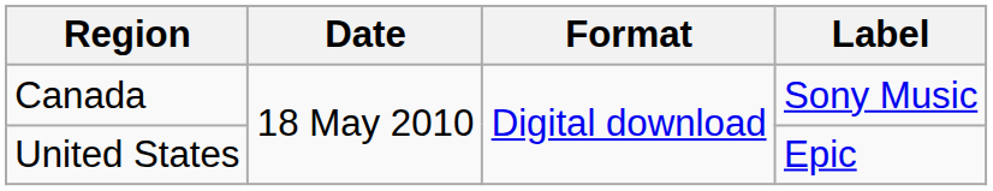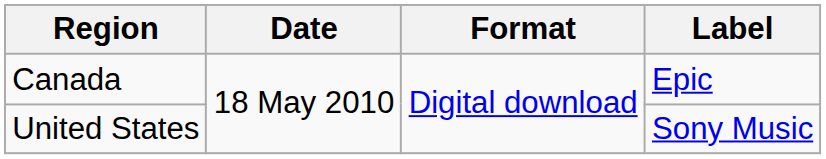Canada | Label: Sony Music -> Epic
United States | Label: Epic -> Sony Music
